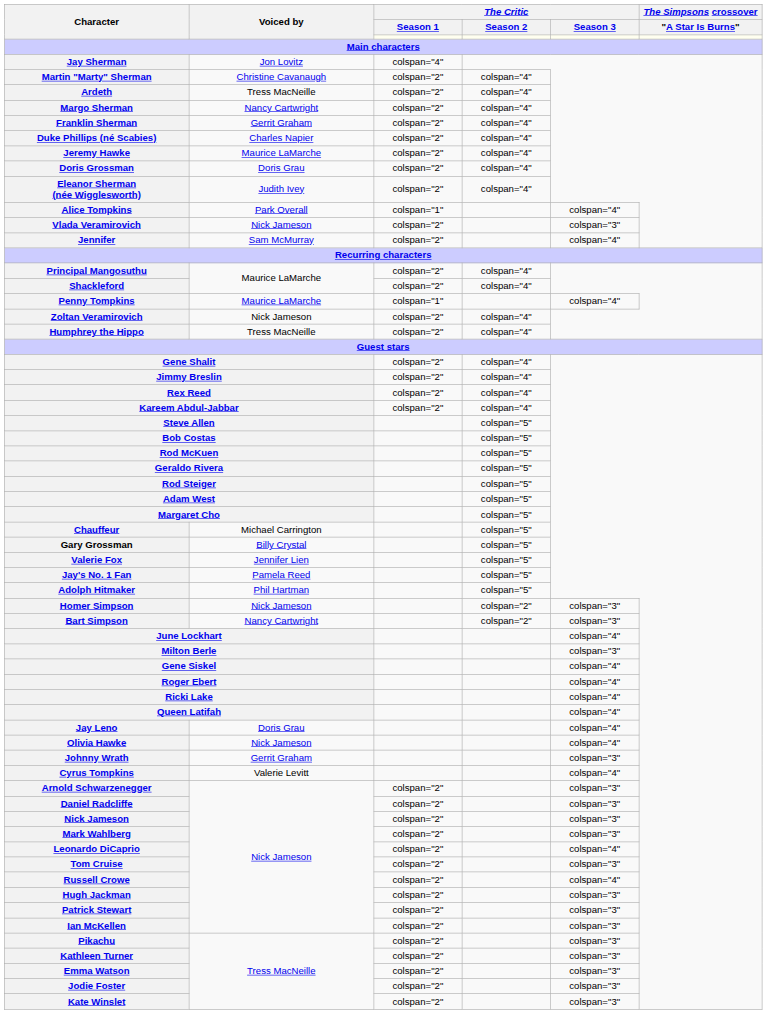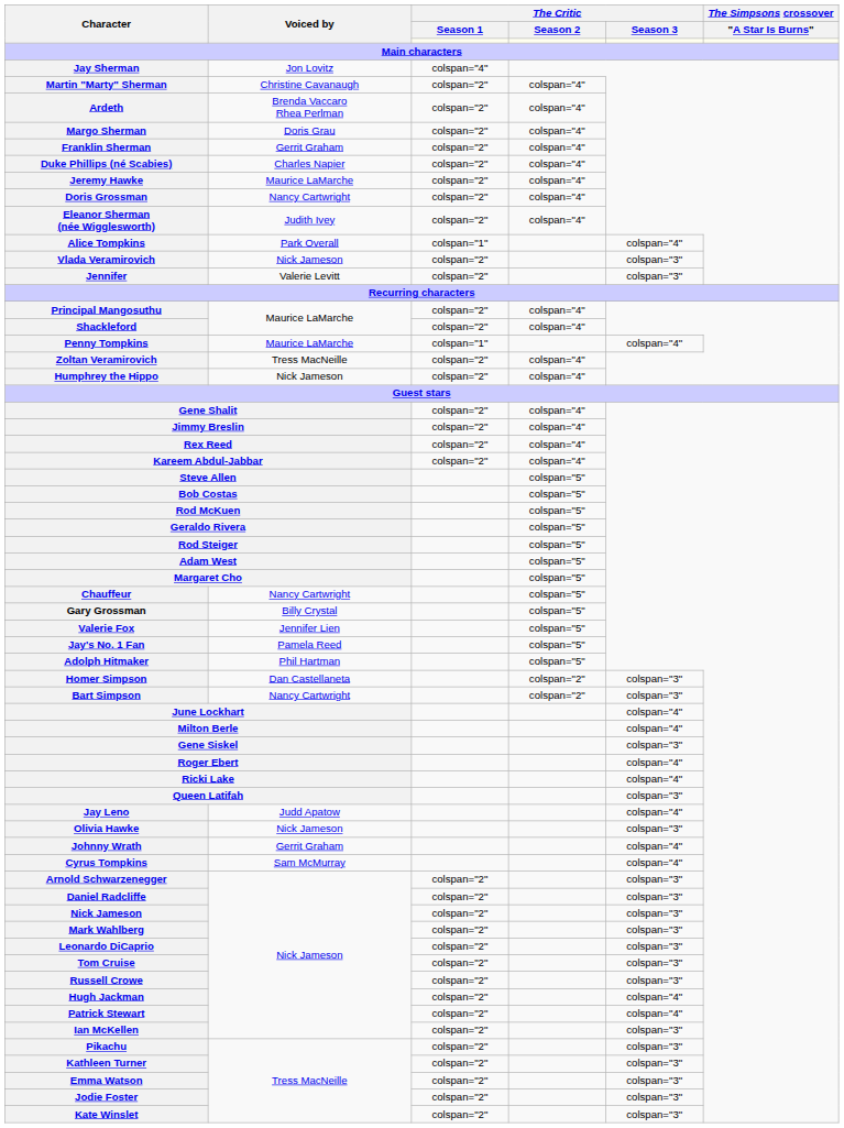Ardeth | Voiced by: Tress MacNeille -> Brenda Vaccaro Rhea Perlman
Margo Sherman | Voiced by: Nancy Cartwright -> Doris Grau
Doris Grossman | Voiced by: Doris Grau -> Nancy Cartwright
Jennifer | Voiced by: Sam McMurray -> Valerie Levitt
Jennifer | The Critic / Season 3: colspan="4" -> colspan="3"
Zoltan Veramirovich | Voiced by: Nick Jameson -> Tress MacNeille
Humphrey the Hippo | Voiced by: Tress MacNeille -> Nick Jameson
Chauffeur | Voiced by: Michael Carrington -> Nancy Cartwright
Homer Simpson | Voiced by: Nick Jameson -> Dan Castellaneta
Milton Berle | The Critic / Season 3: colspan="3" -> colspan="4"
Gene Siskel | The Critic / Season 3: colspan="4" -> colspan="3"
Queen Latifah | The Critic / Season 3: colspan="4" -> colspan="3"
Jay Leno | Voiced by: Doris Grau -> Judd Apatow
Olivia Hawke | The Critic / Season 3: colspan="4" -> colspan="3"
Johnny Wrath | The Critic / Season 3: colspan="3" -> colspan="4"
Cyrus Tompkins | Voiced by: Valerie Levitt -> Sam McMurray
Leonardo DiCaprio | The Critic / Season 3: colspan="4" -> colspan="3"
Russell Crowe | The Critic / Season 3: colspan="4" -> colspan="3"
Hugh Jackman | The Critic / Season 3: colspan="3" -> colspan="4"
Patrick Stewart | The Critic / Season 3: colspan="3" -> colspan="4"
